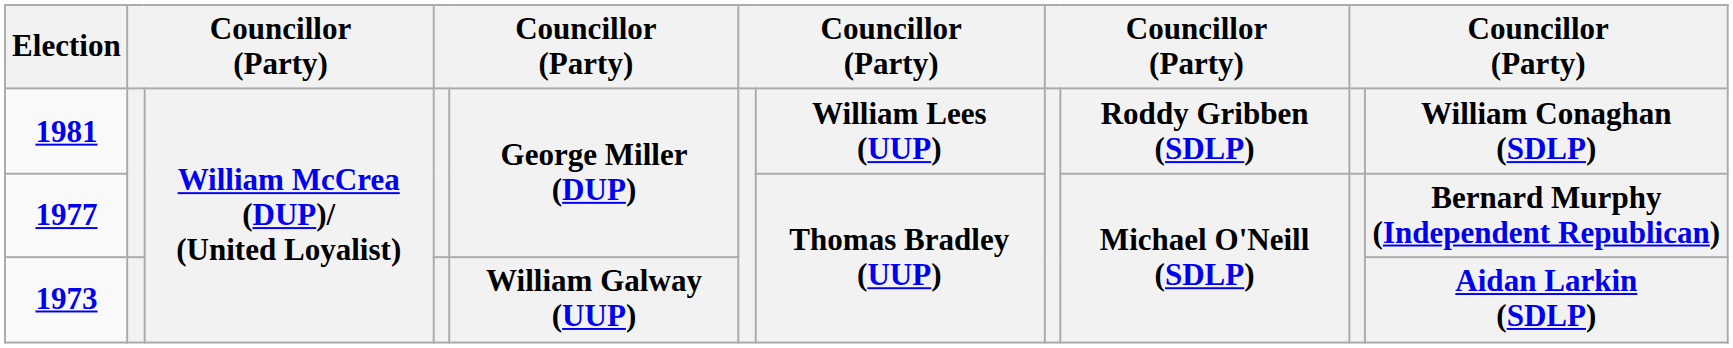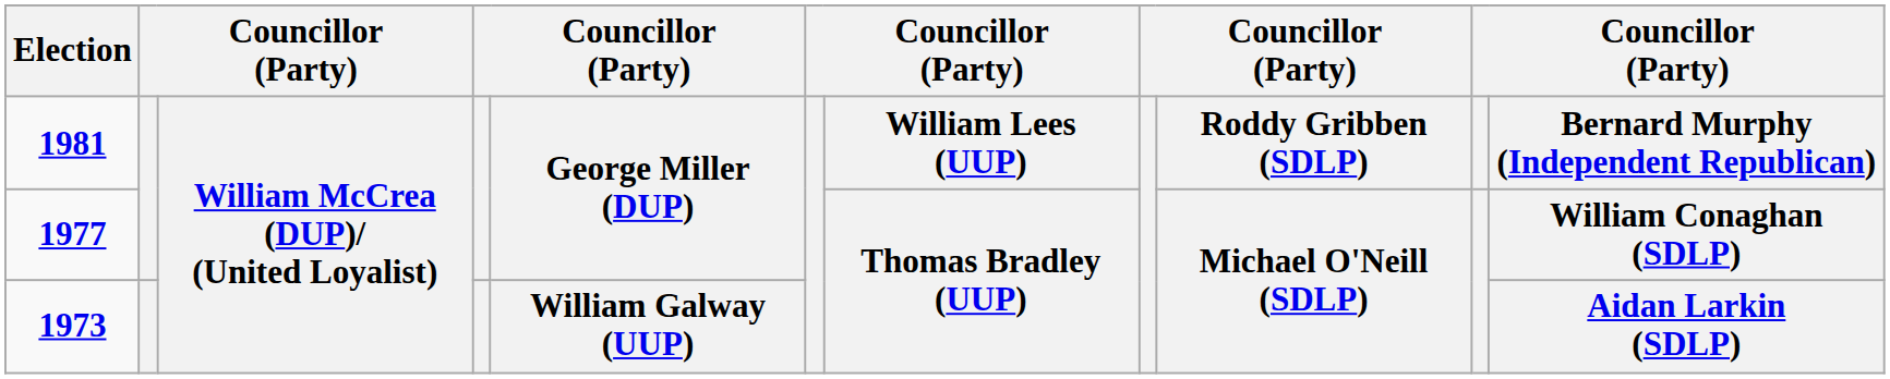1981 | column 11: William Conaghan (SDLP) -> Bernard Murphy (Independent Republican)
1977 | column 11: Bernard Murphy (Independent Republican) -> William Conaghan (SDLP)
